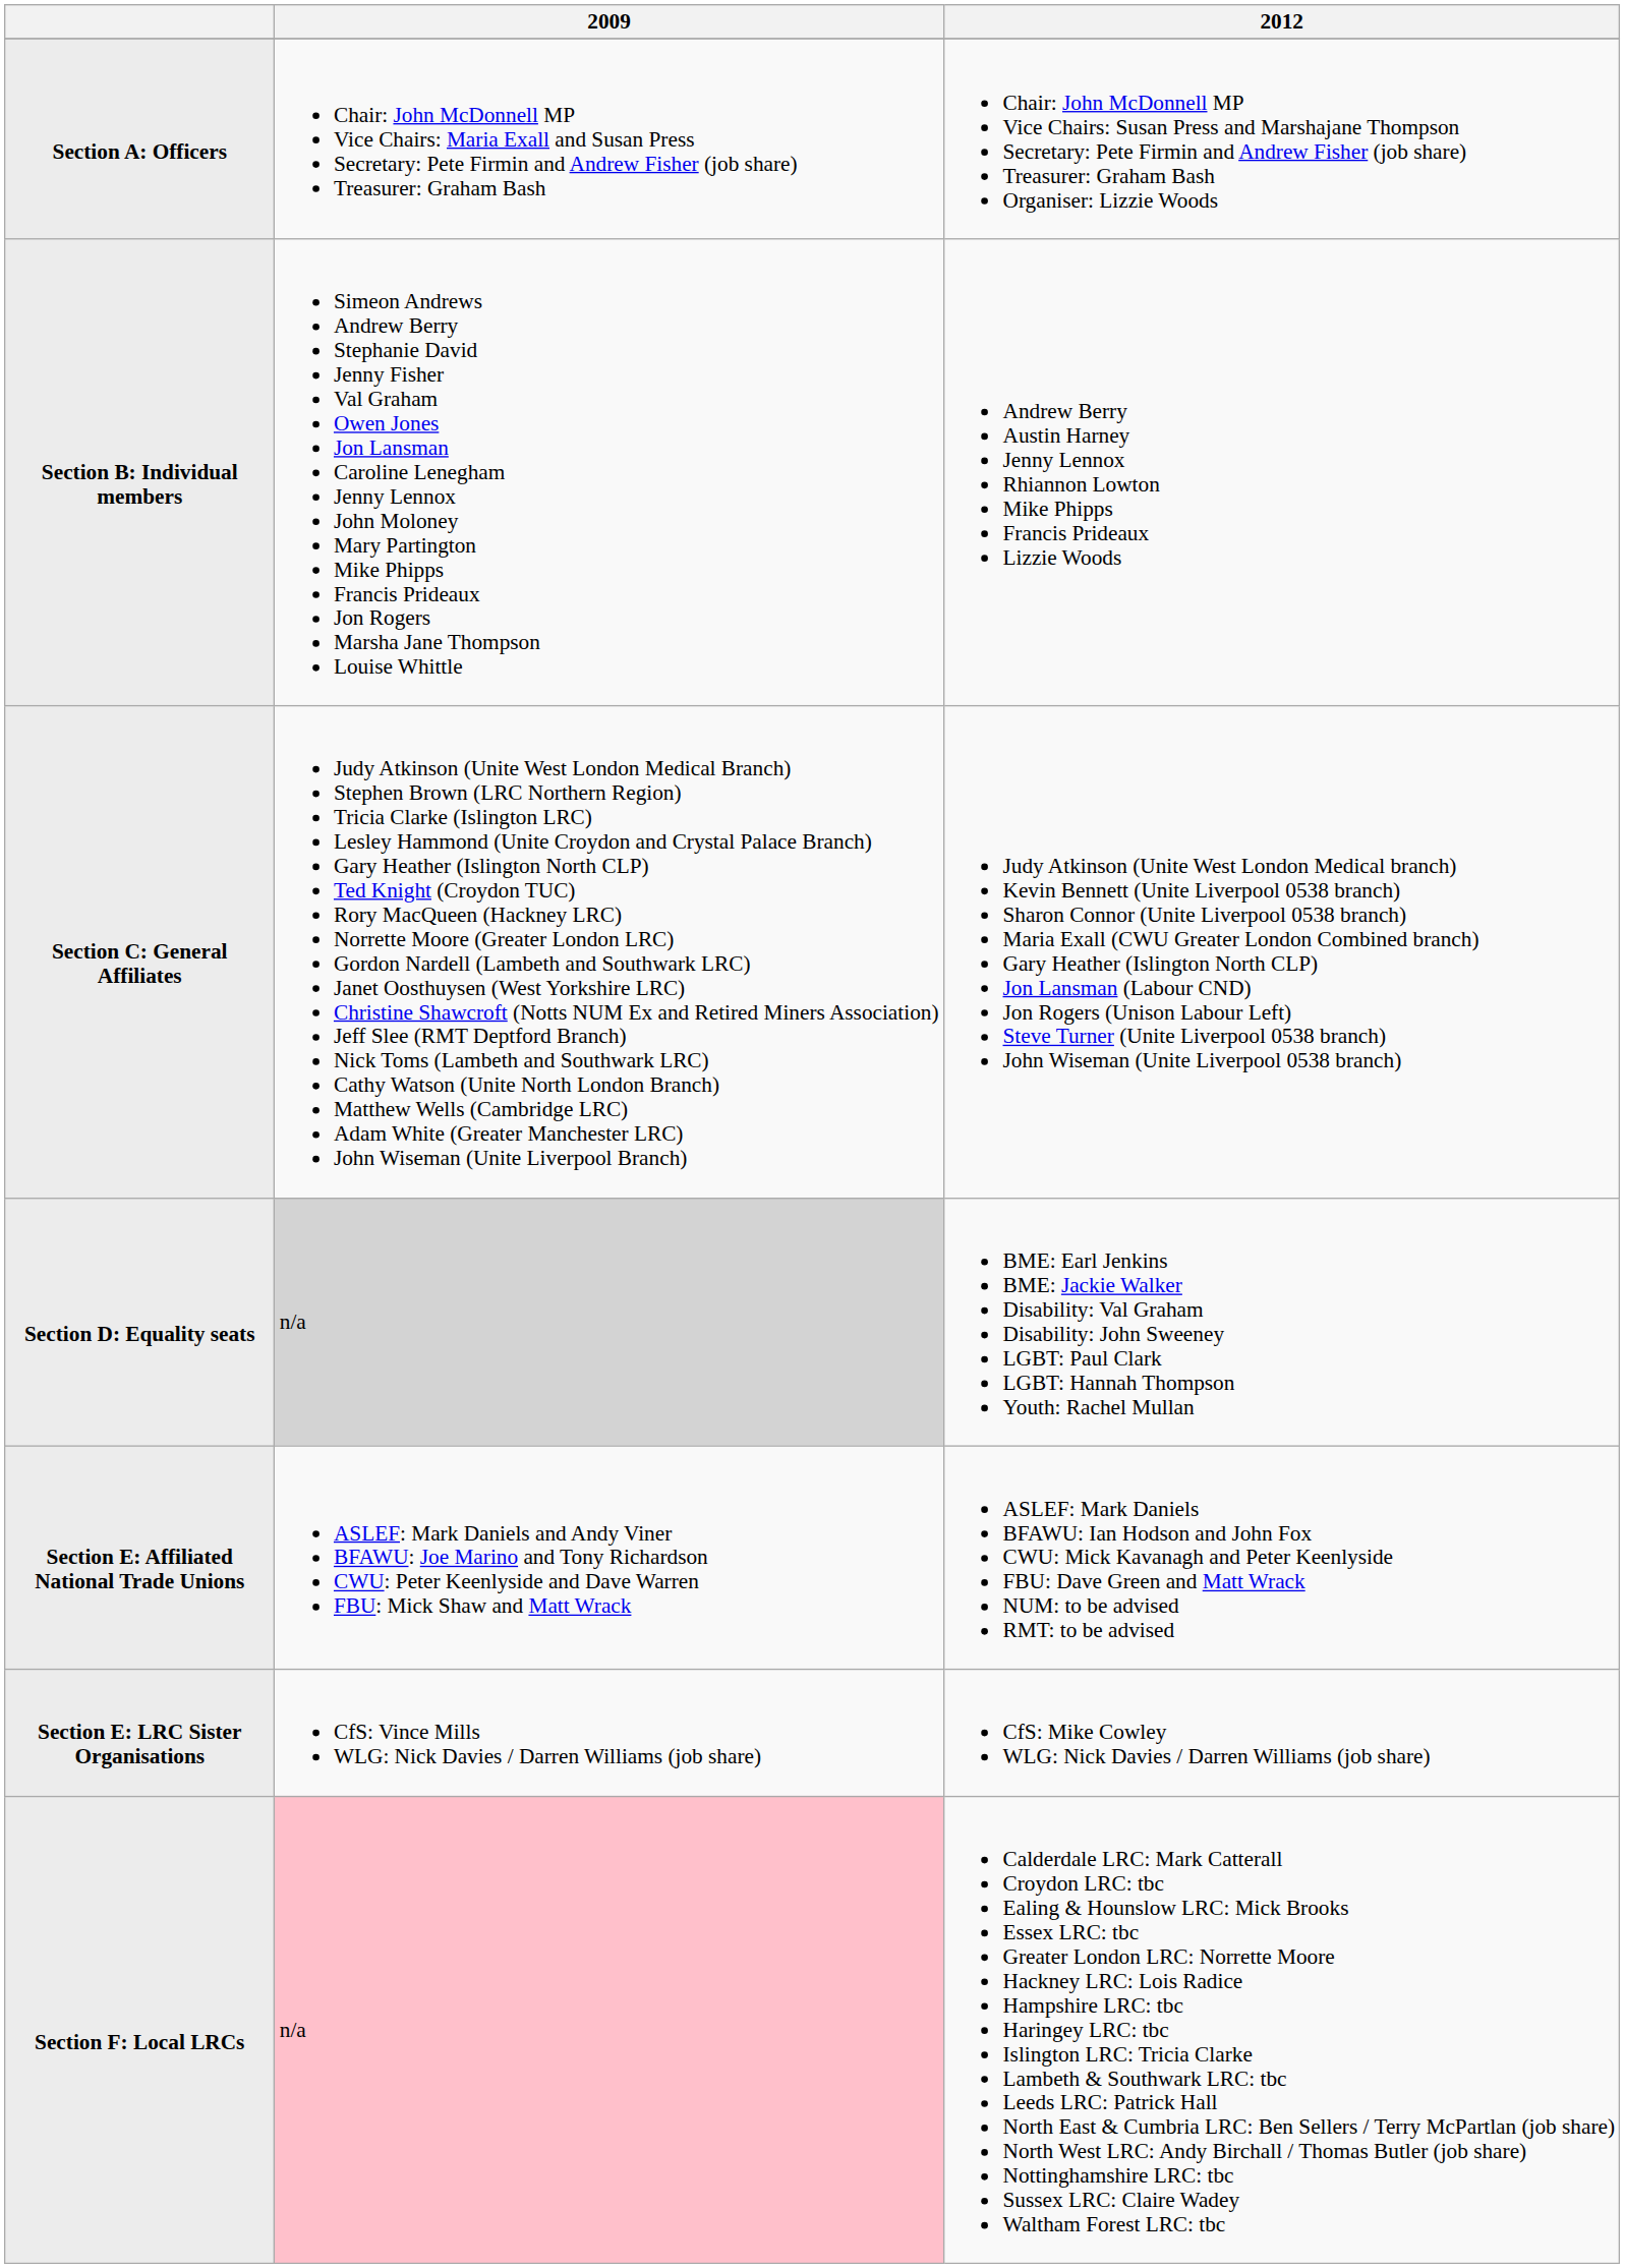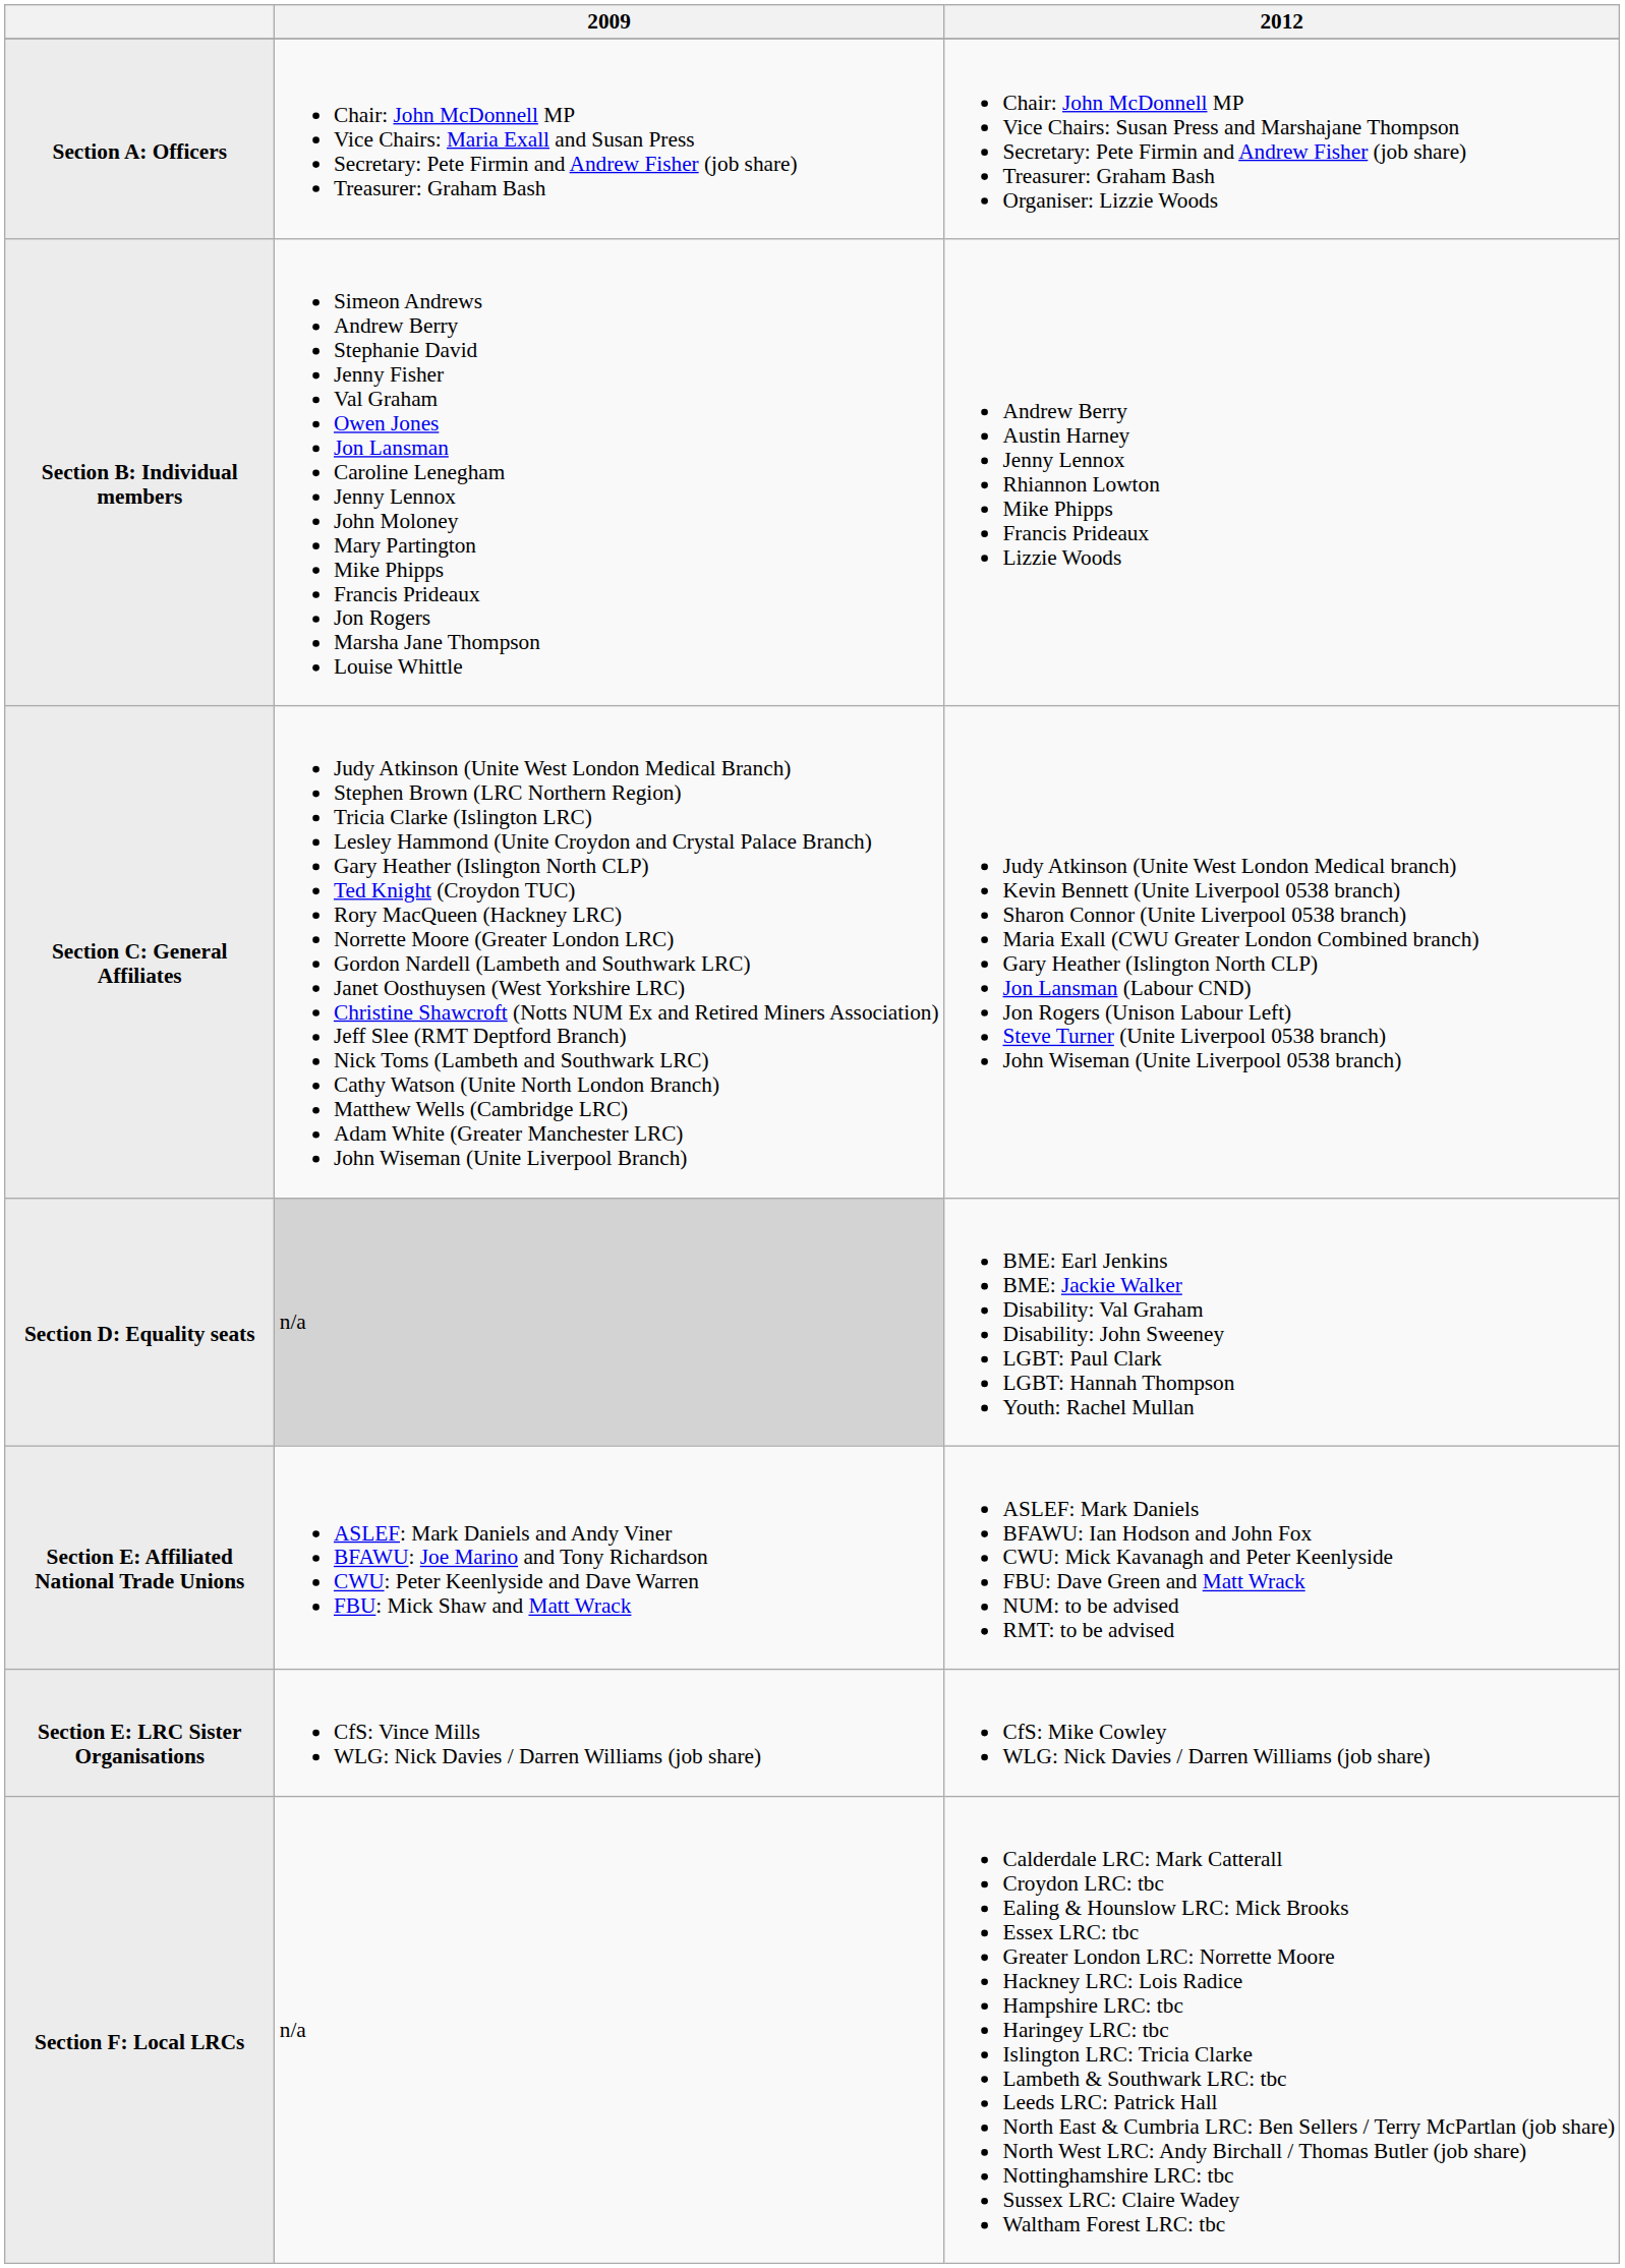Section F: Local LRCs | 2009: pink background -> no background
